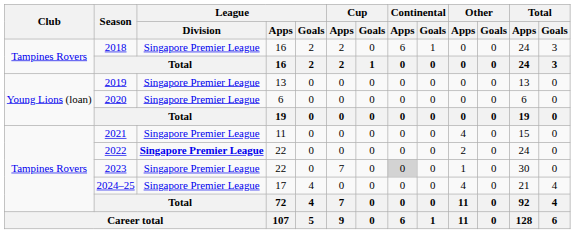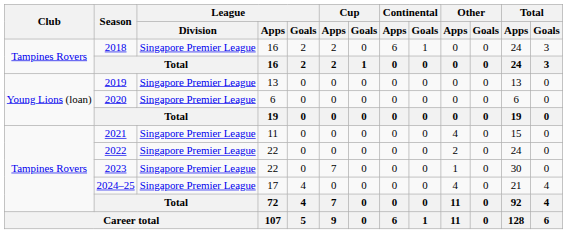2022 | League / Division: bold -> normal
2023 | Continental / Apps: lightgrey background -> no background
